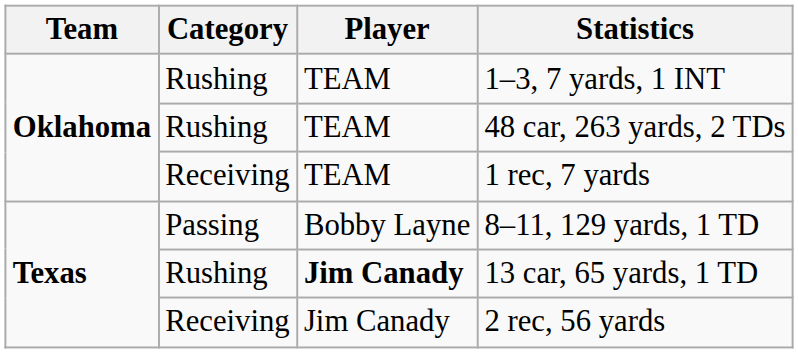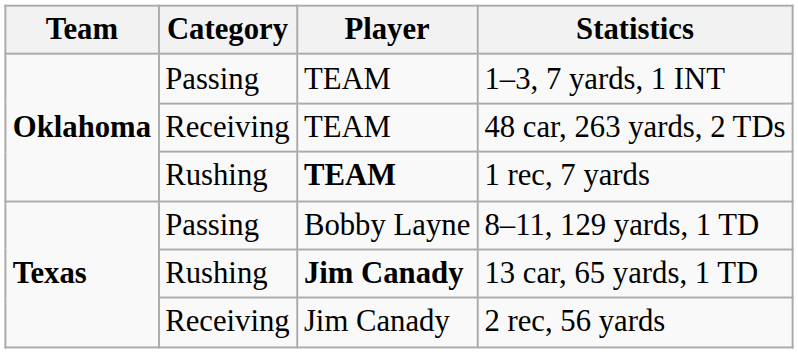1–3, 7 yards, 1 INT | Category: Rushing -> Passing
48 car, 263 yards, 2 TDs | Category: Rushing -> Receiving
1 rec, 7 yards | Category: Receiving -> Rushing
1 rec, 7 yards | Player: normal -> bold
